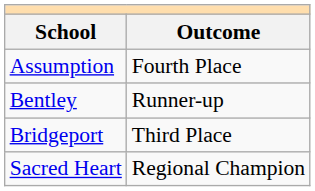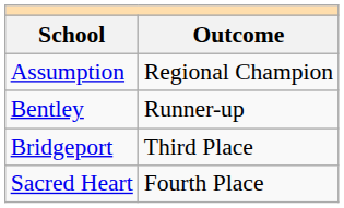Assumption | Outcome: Fourth Place -> Regional Champion
Sacred Heart | Outcome: Regional Champion -> Fourth Place
